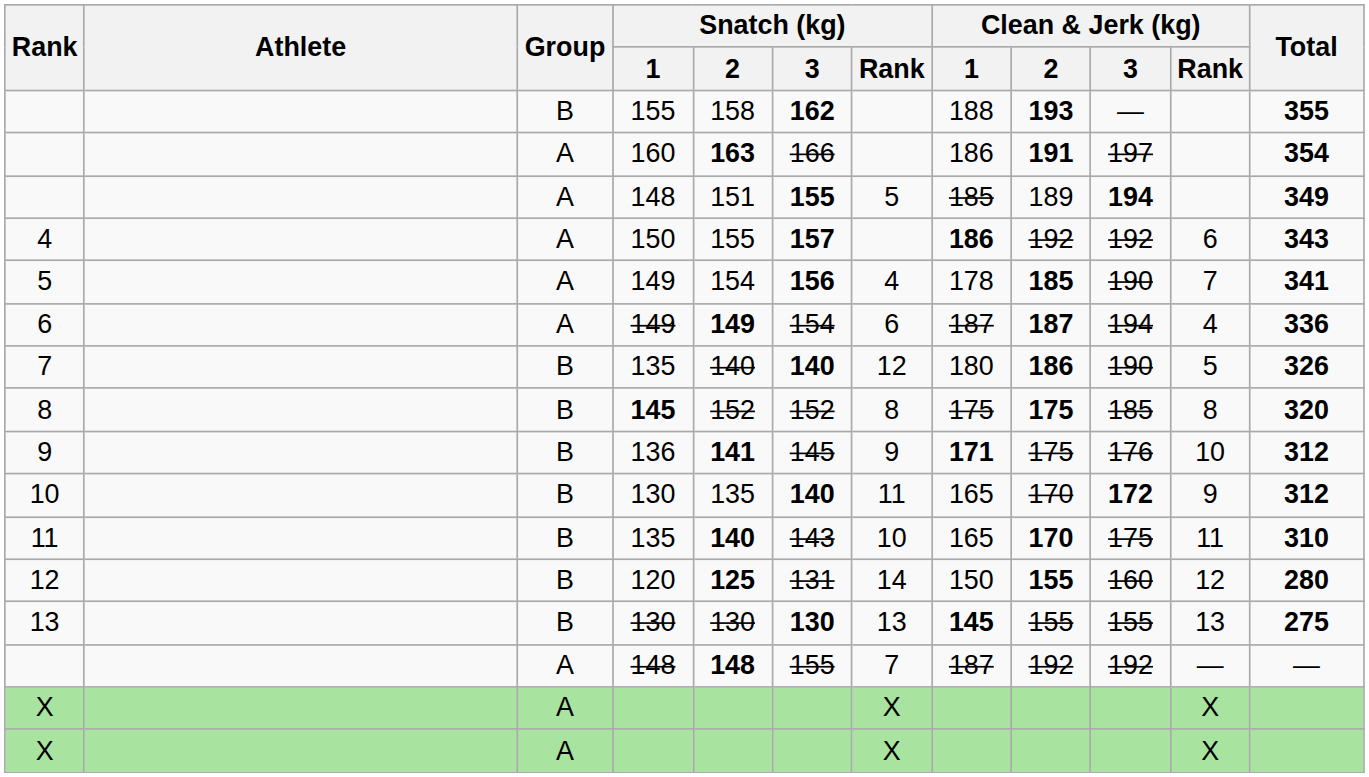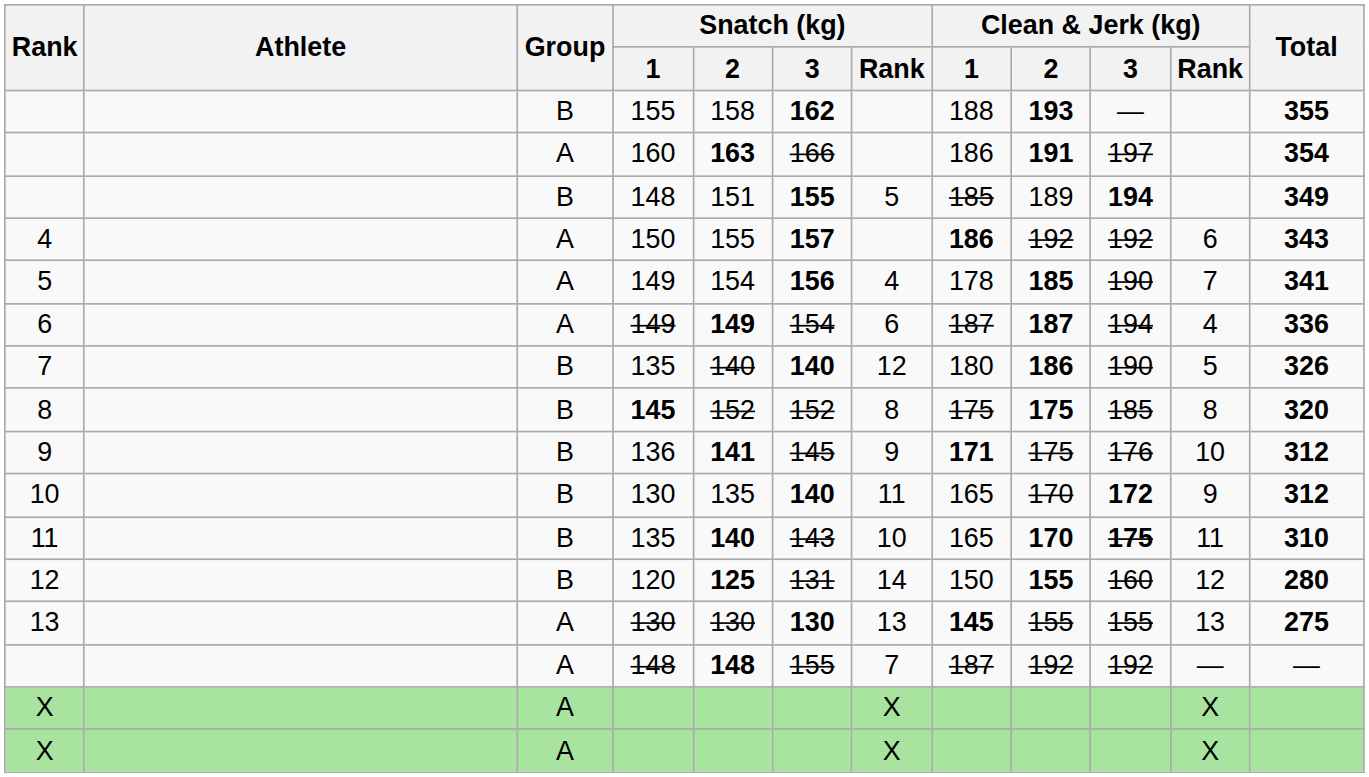row 5 | Group: A -> B
row 13 | Clean & Jerk (kg) / 3: normal -> bold
row 15 | Group: B -> A
